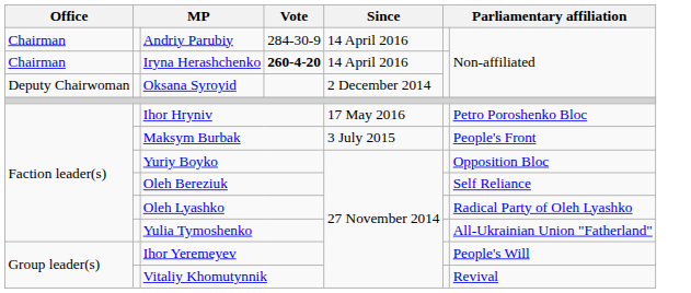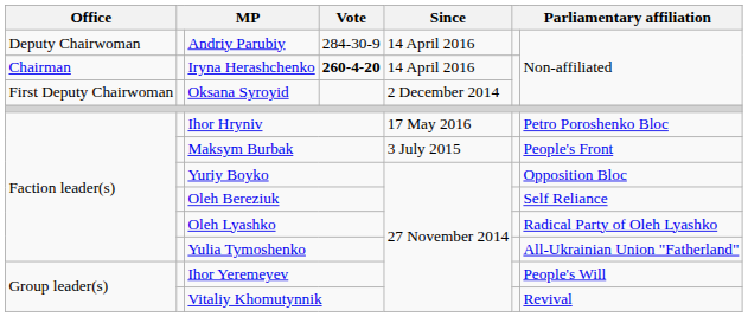Andriy Parubiy | Office: Chairman -> Deputy Chairwoman
Oksana Syroyid | Office: Deputy Chairwoman -> First Deputy Chairwoman
